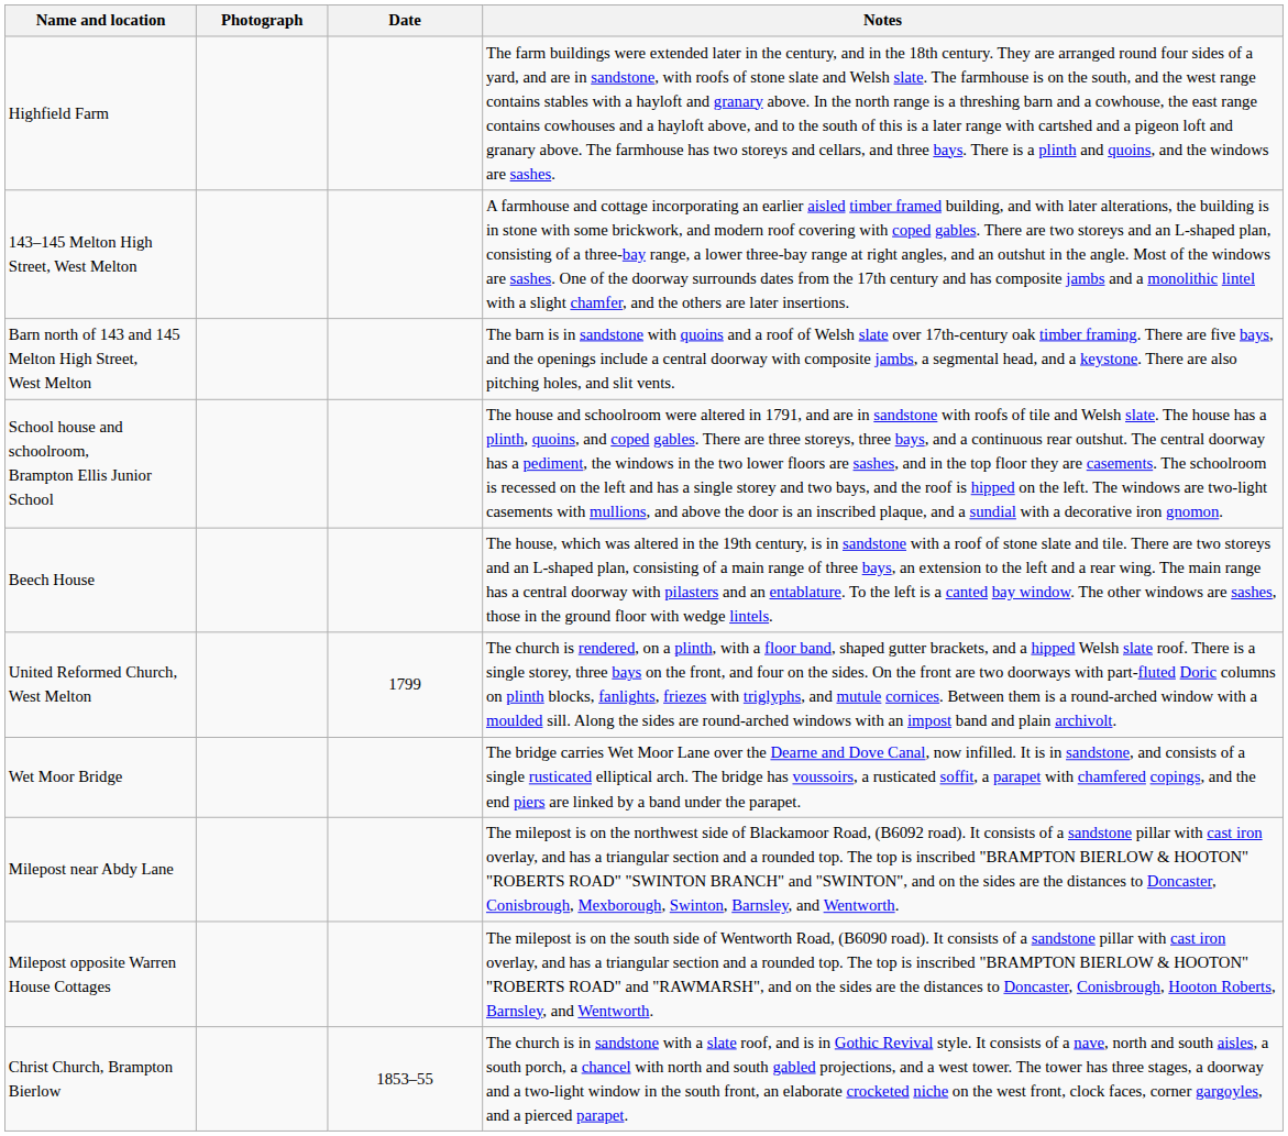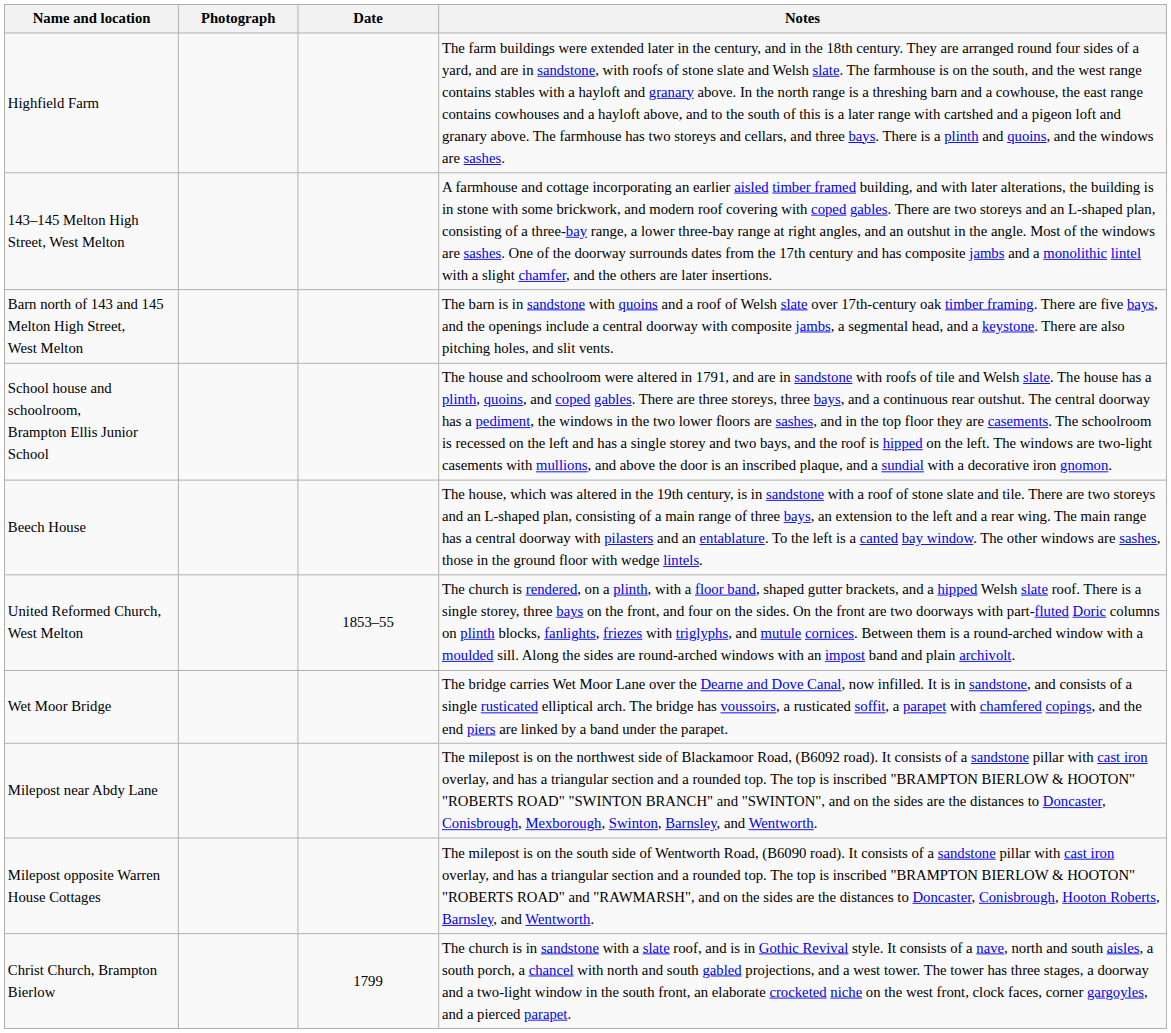United Reformed Church, West Melton | Date: 1799 -> 1853–55
Christ Church, Brampton Bierlow | Date: 1853–55 -> 1799
